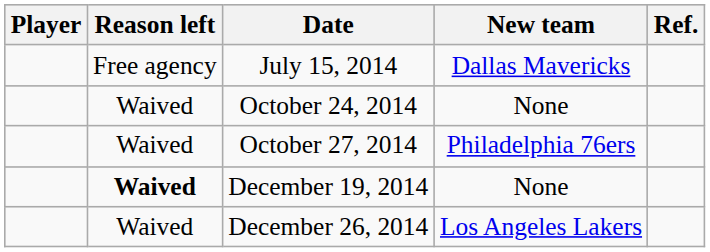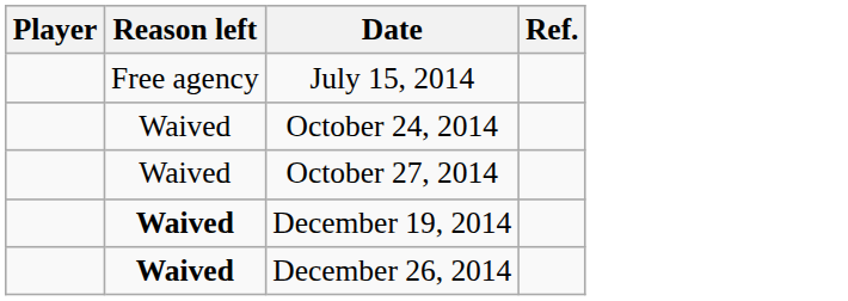- column: New team | Dallas Mavericks | None | Philadelphia 76ers | None | Los Angeles Lakers
December 26, 2014 | Reason left: normal -> bold
